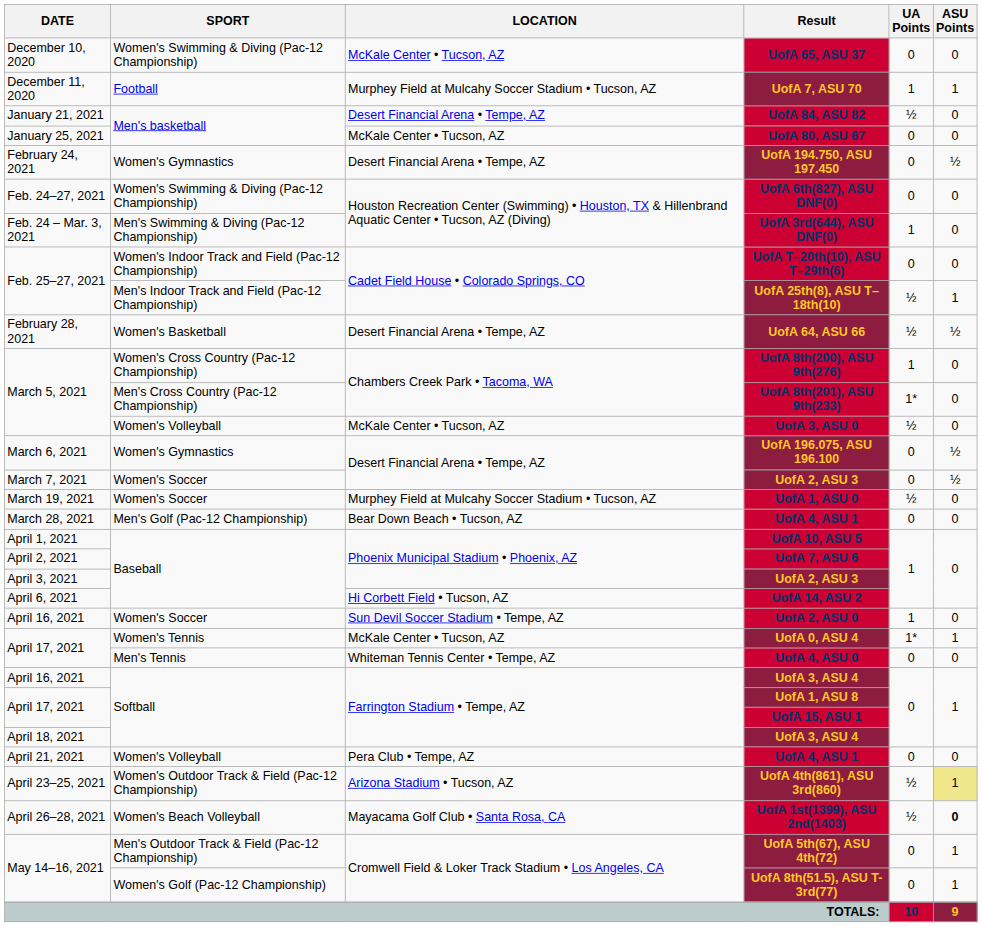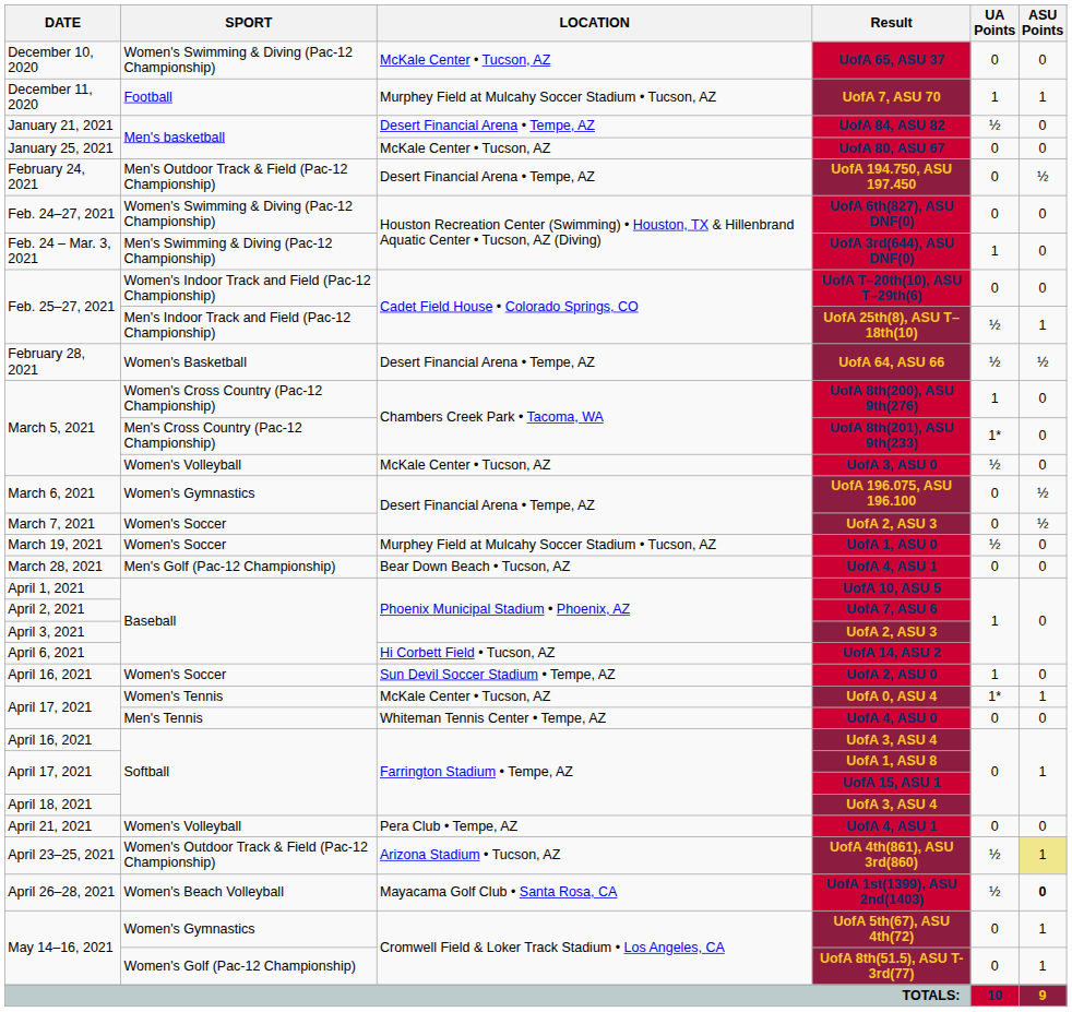UofA 194.750, ASU 197.450 | SPORT: Women's Gymnastics -> Men's Outdoor Track & Field (Pac-12 Championship)
UofA 5th(67), ASU 4th(72) | SPORT: Men's Outdoor Track & Field (Pac-12 Championship) -> Women's Gymnastics
